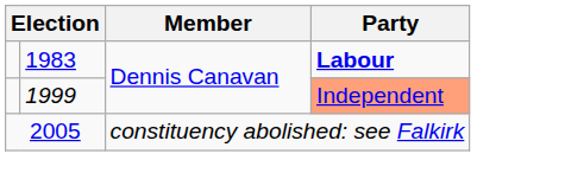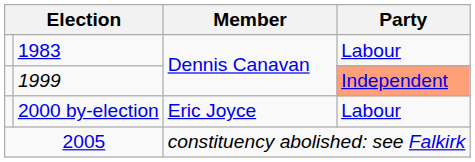1983 | Party: bold -> normal
+ row: 2000 by-election | Eric Joyce | Labour
